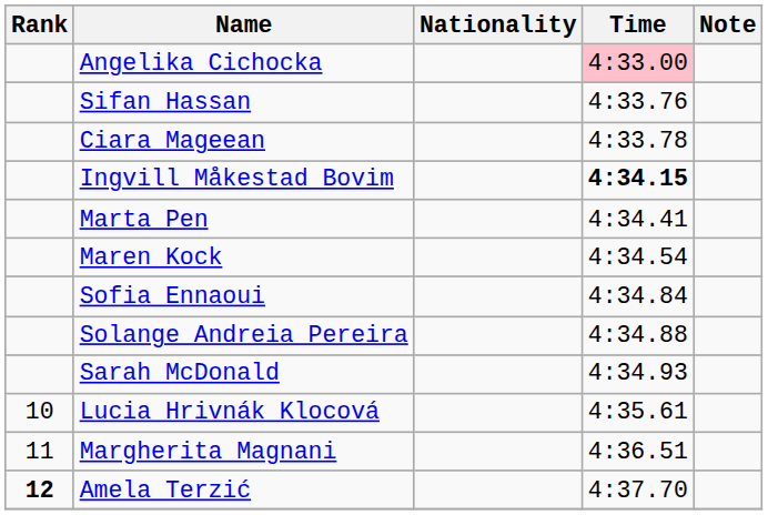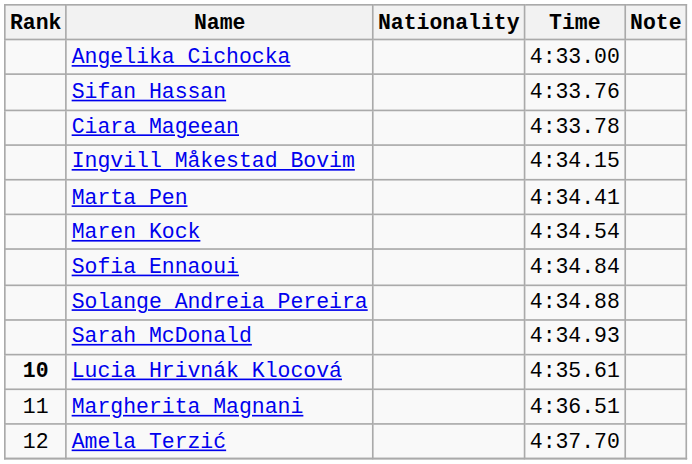Angelika Cichocka | Time: pink background -> no background
Ingvill Måkestad Bovim | Time: bold -> normal
Lucia Hrivnák Klocová | Rank: normal -> bold
Amela Terzić | Rank: bold -> normal
